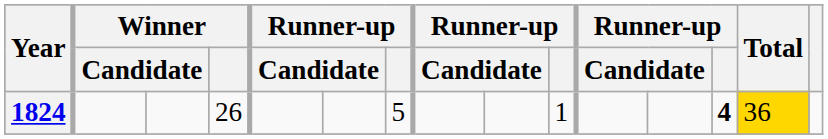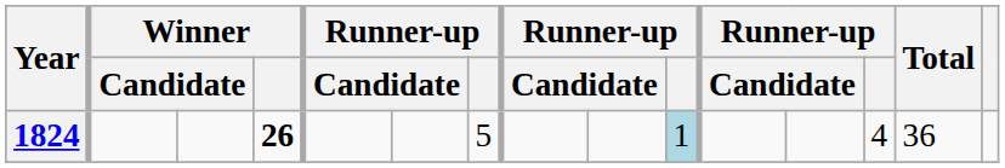1824 | Winner: normal -> bold
1824 | column 10: no background -> lightblue background
1824 | column 13: bold -> normal
1824 | Total: gold background -> no background
